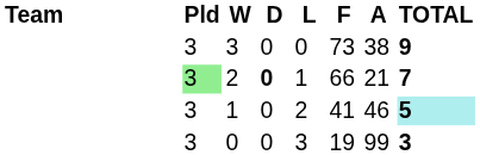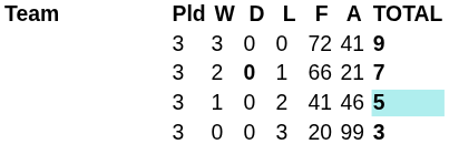row 2 | column 6: 73 -> 72
row 2 | column 7: 38 -> 41
row 3 | column 2: lightgreen background -> no background
row 5 | column 6: 19 -> 20
